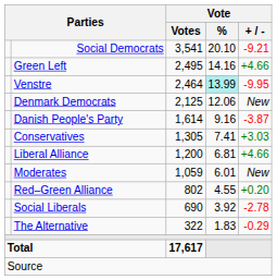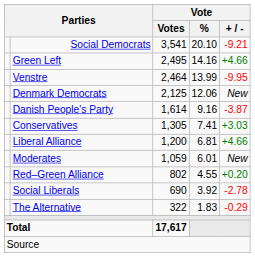Venstre | Vote / %: paleturquoise background -> no background
